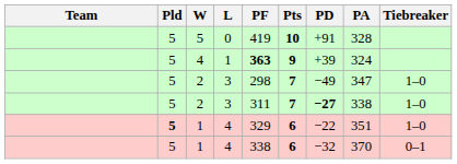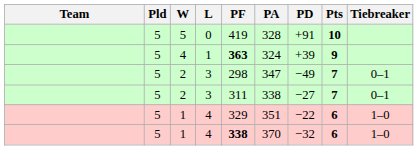columns swapped: PA <-> Pts
row 4 | Tiebreaker: 1–0 -> 0–1
row 5 | PD: bold -> normal
row 5 | Tiebreaker: 1–0 -> 0–1
row 6 | Pld: bold -> normal
row 7 | PF: normal -> bold
row 7 | Tiebreaker: 0–1 -> 1–0
